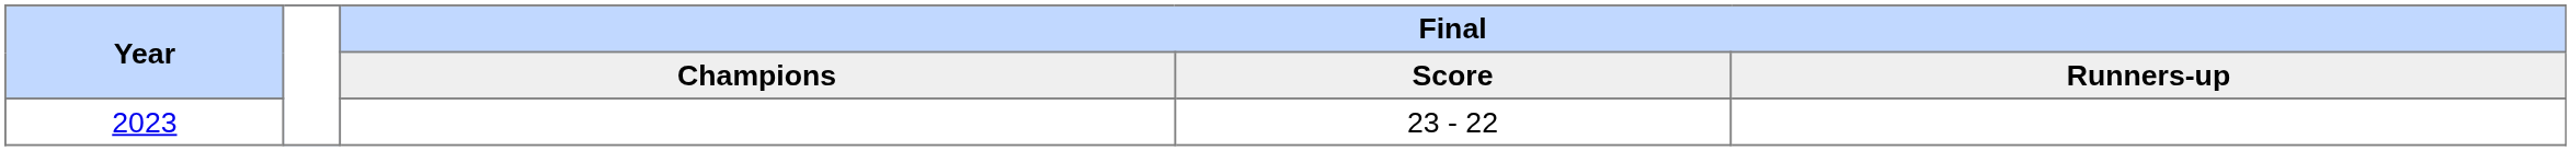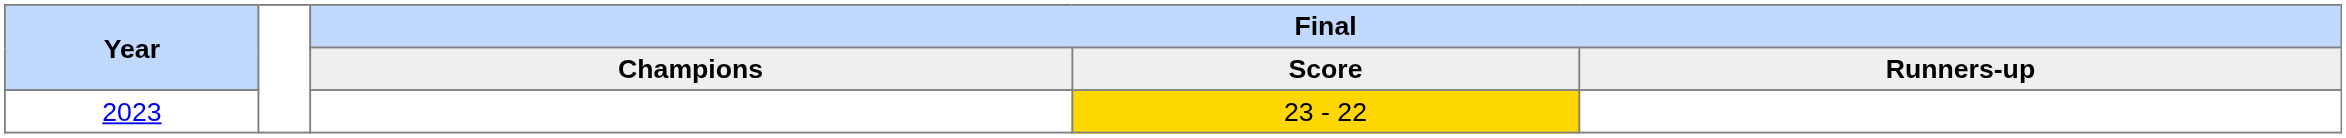2023 | Final / Score: no background -> gold background
